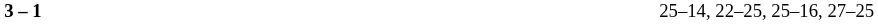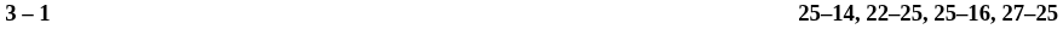row 1 | column 2: normal -> bold
